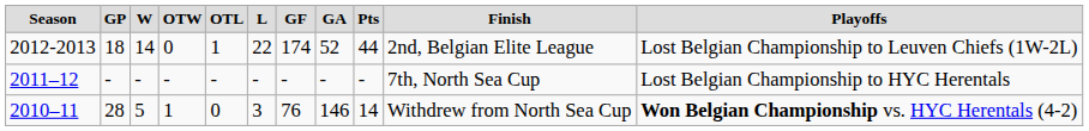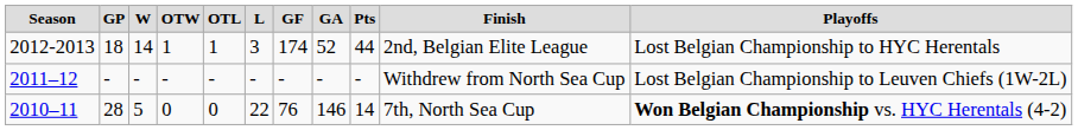2012-2013 | column 4: 0 -> 1
2012-2013 | column 6: 22 -> 3
2012-2013 | column 11: Lost Belgian Championship to Leuven Chiefs (1W-2L) -> Lost Belgian Championship to HYC Herentals
2011–12 | column 10: 7th, North Sea Cup -> Withdrew from North Sea Cup
2011–12 | column 11: Lost Belgian Championship to HYC Herentals -> Lost Belgian Championship to Leuven Chiefs (1W-2L)
2010–11 | column 4: 1 -> 0
2010–11 | column 6: 3 -> 22
2010–11 | column 10: Withdrew from North Sea Cup -> 7th, North Sea Cup
